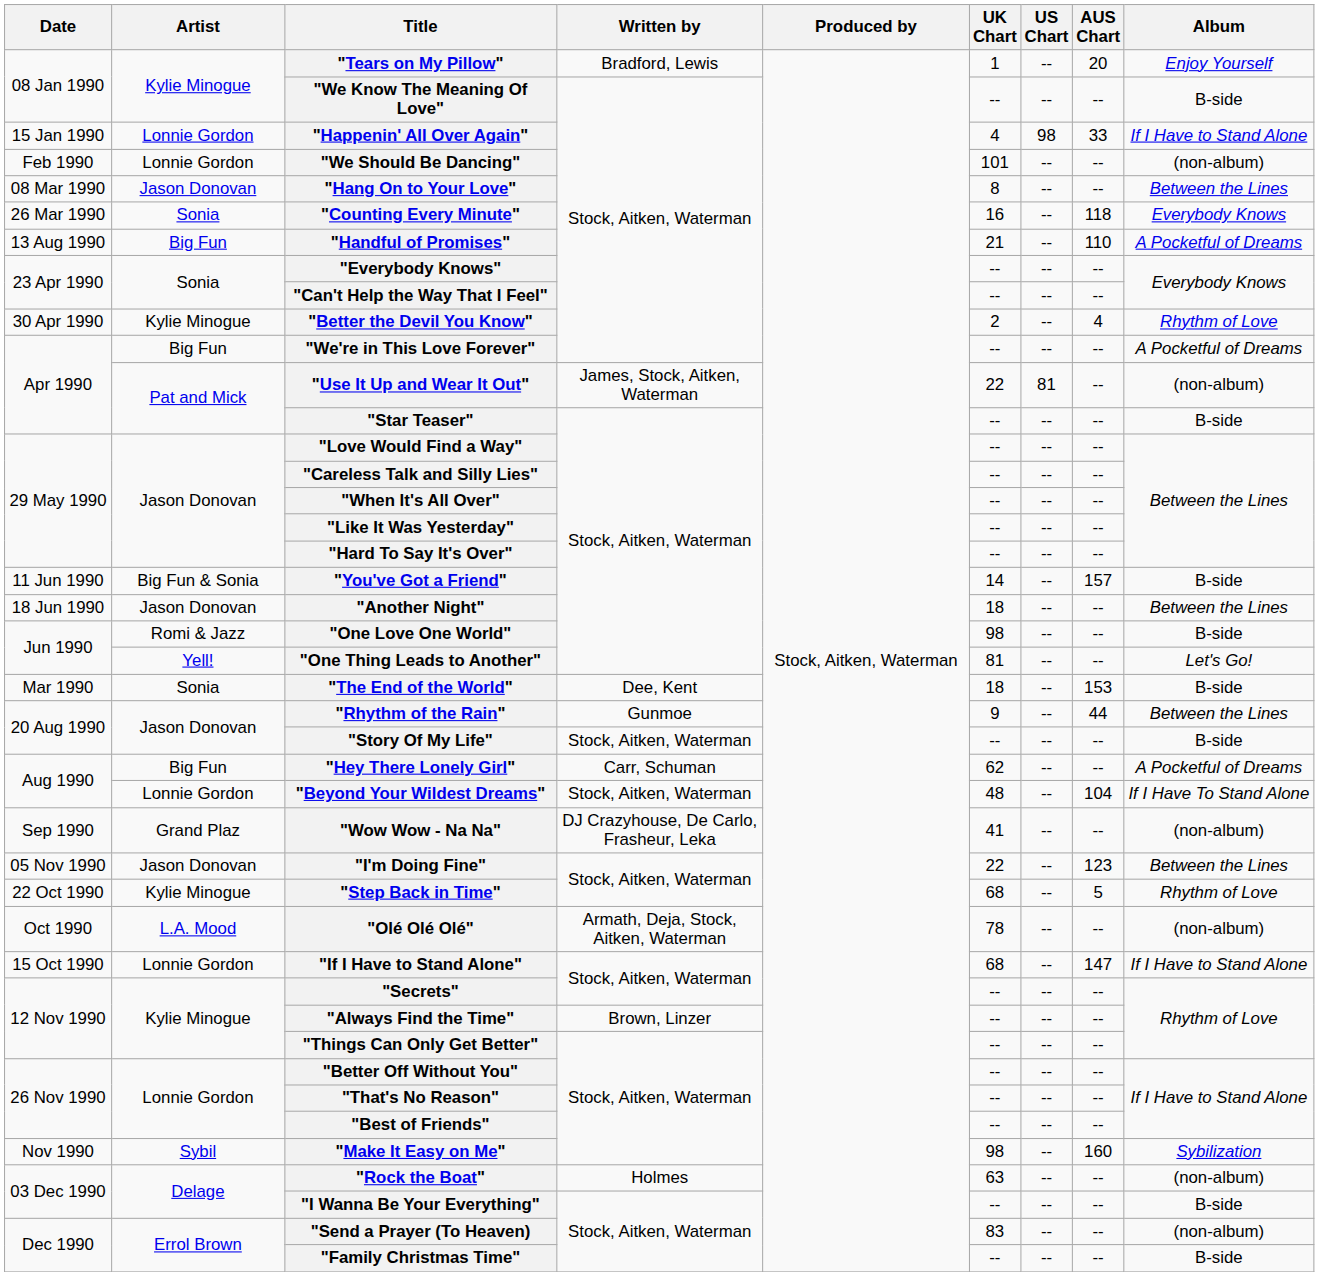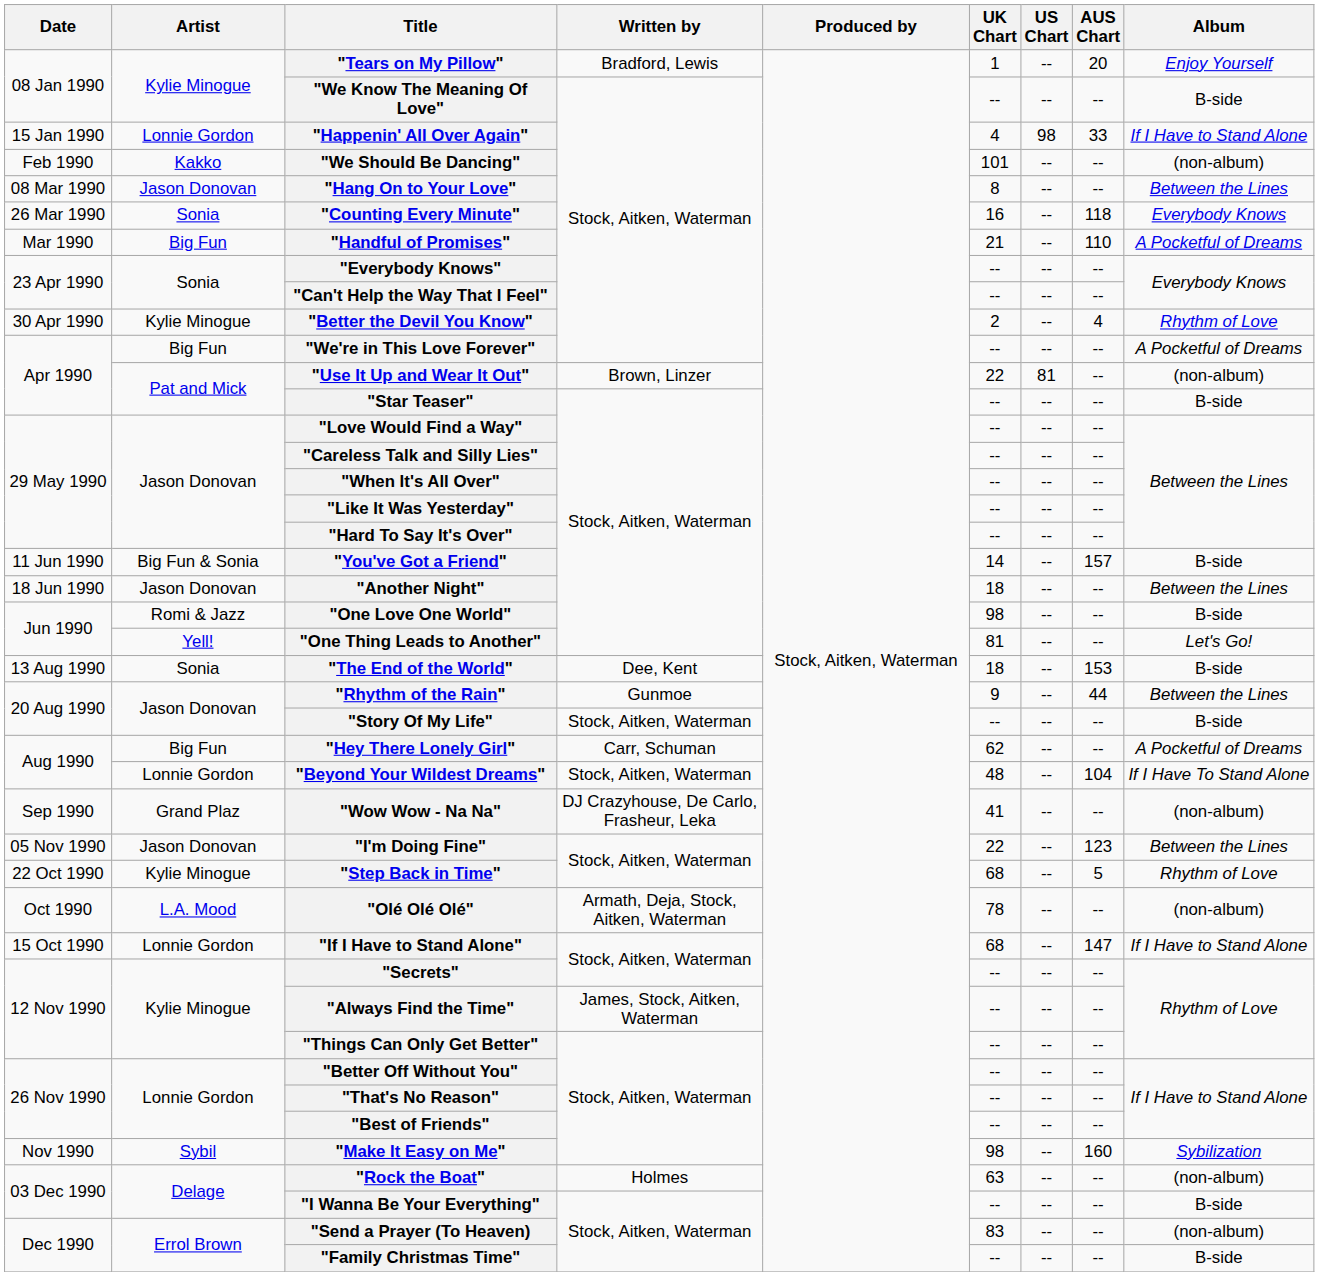"We Should Be Dancing" | Artist: Lonnie Gordon -> Kakko
"Handful of Promises" | Date: 13 Aug 1990 -> Mar 1990
"Use It Up and Wear It Out" | Written by: James, Stock, Aitken, Waterman -> Brown, Linzer
"The End of the World" | Date: Mar 1990 -> 13 Aug 1990
"Always Find the Time" | Written by: Brown, Linzer -> James, Stock, Aitken, Waterman
